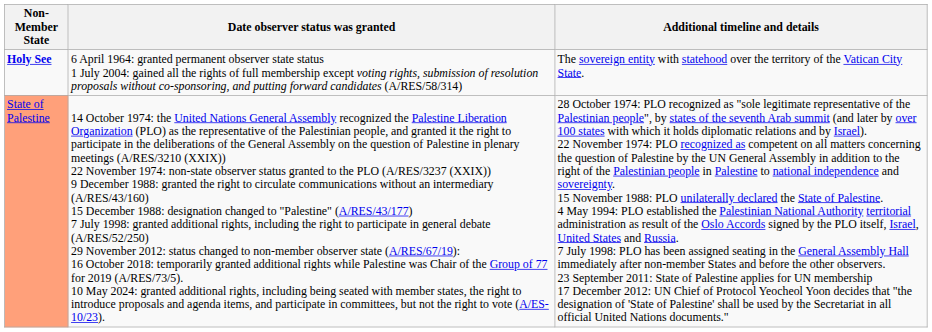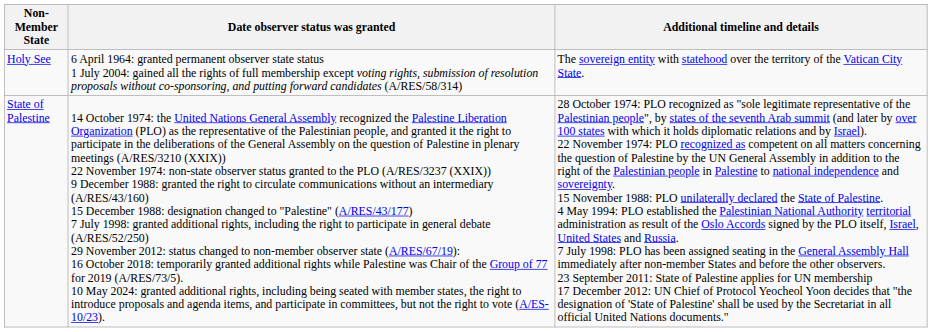row 2 | Non-Member State: bold -> normal
row 3 | Non-Member State: lightsalmon background -> no background
